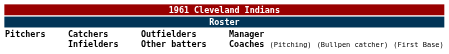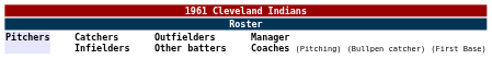Pitchers | column 1: no background -> lavender background
